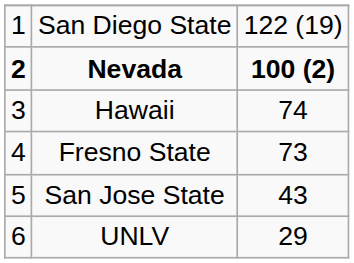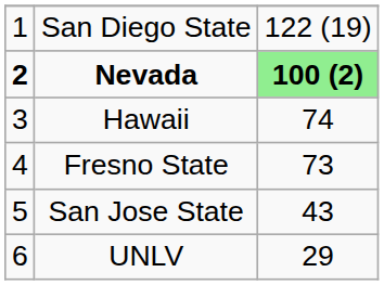Nevada | column 3: no background -> lightgreen background
